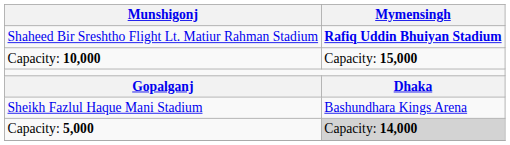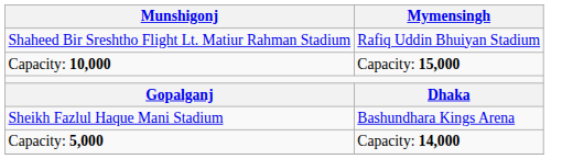Shaheed Bir Sreshtho Flight Lt. Matiur Rahman Stadium | Mymensingh: bold -> normal
Capacity: 5,000 | Mymensingh: lightgrey background -> no background
